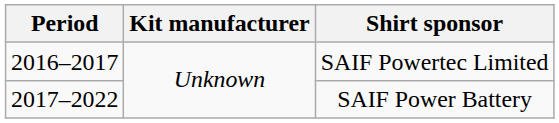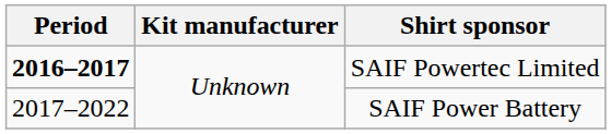SAIF Powertec Limited | Period: normal -> bold
